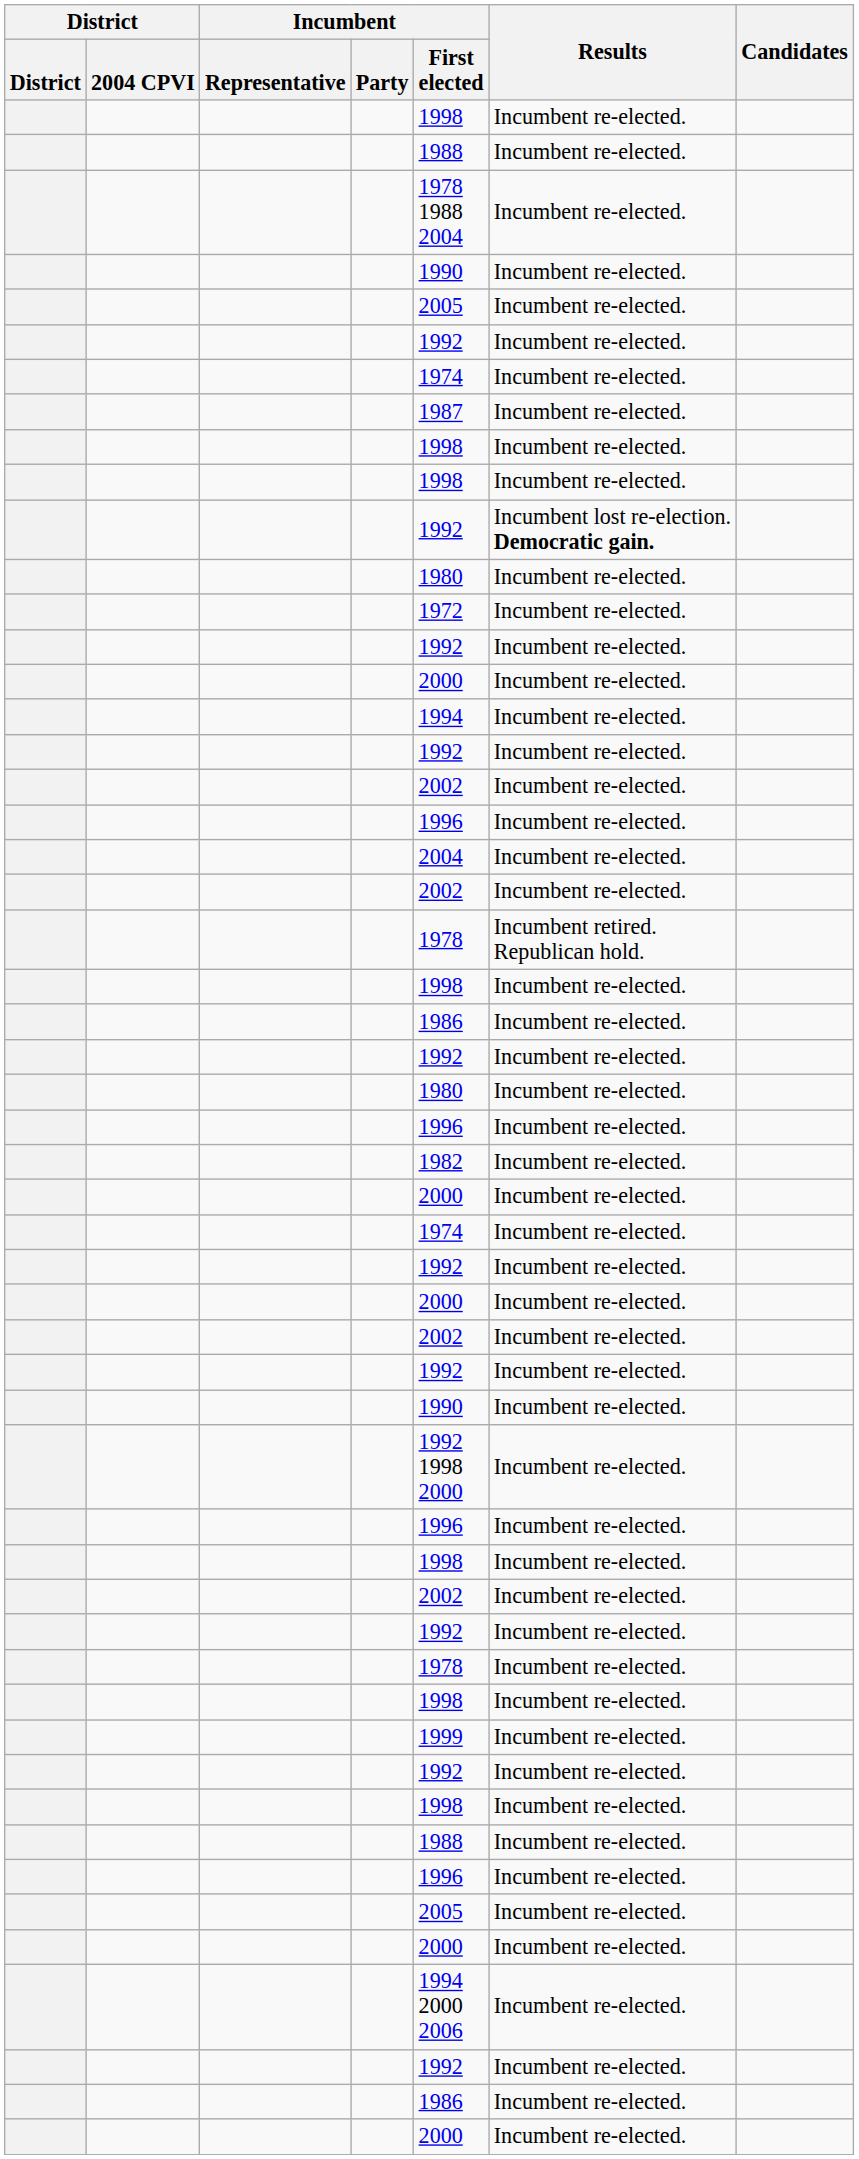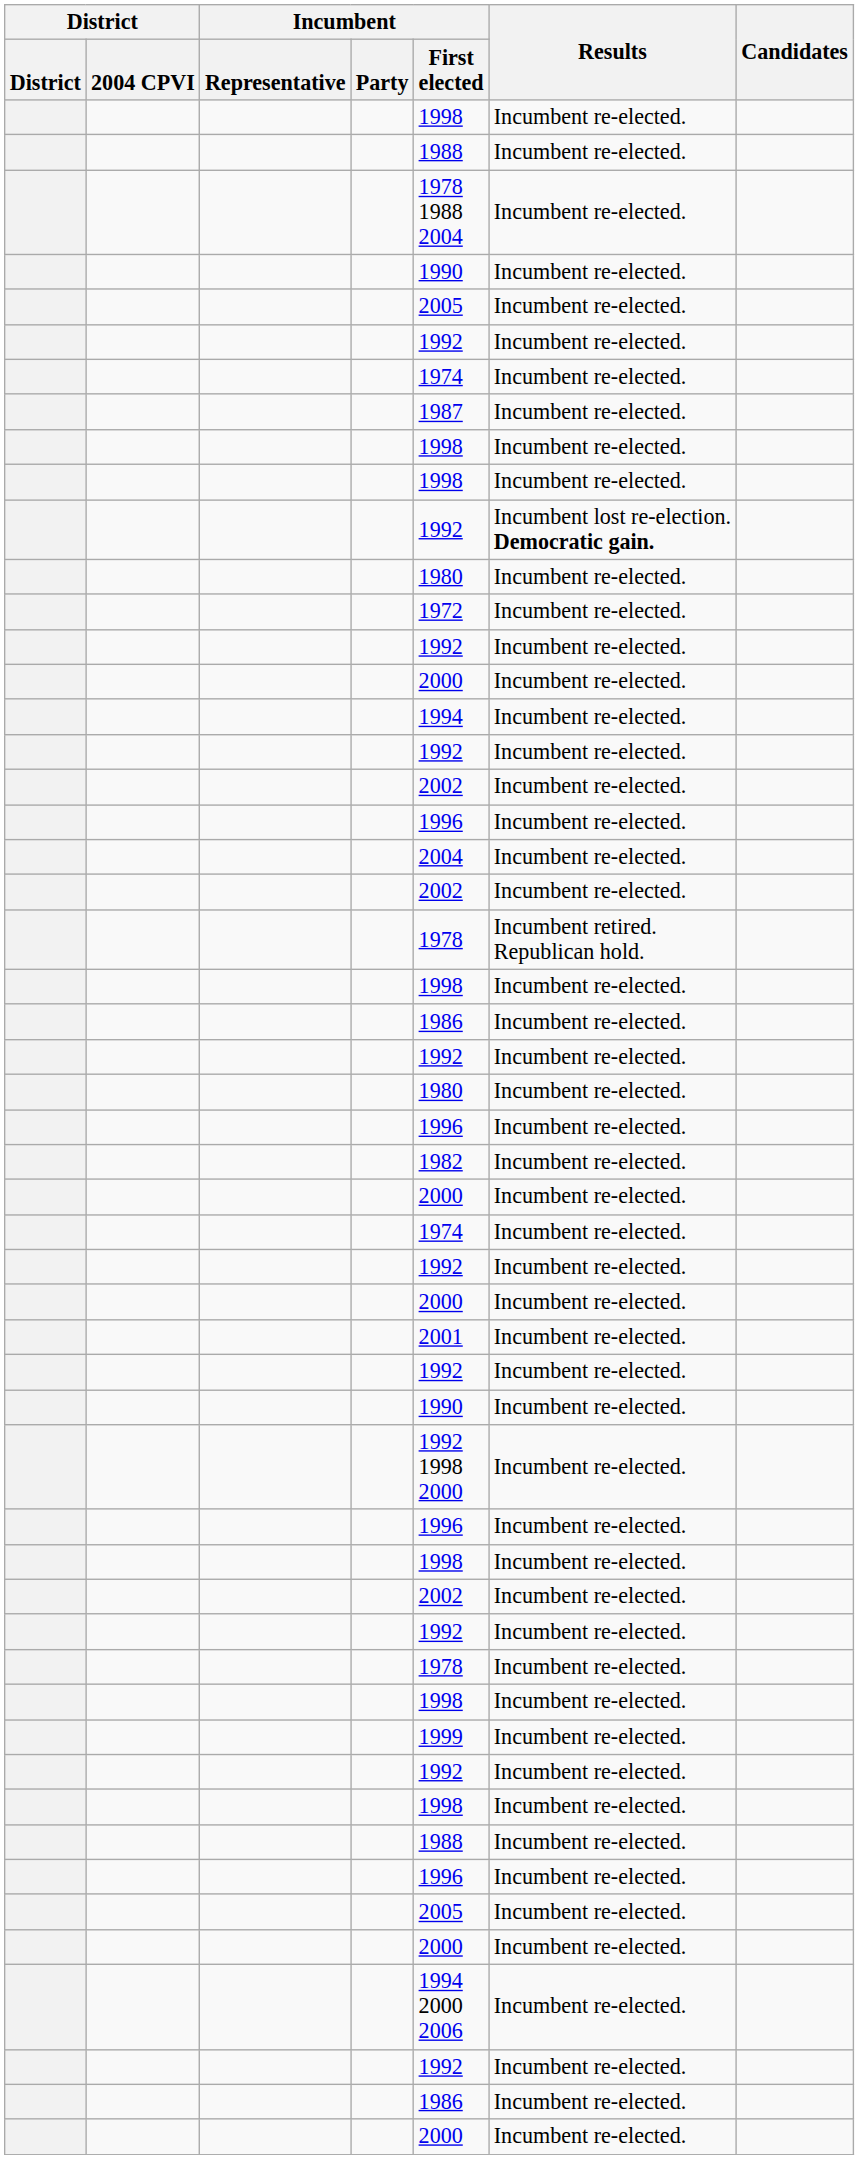row 35 | Incumbent / First elected: 2002 -> 2001
